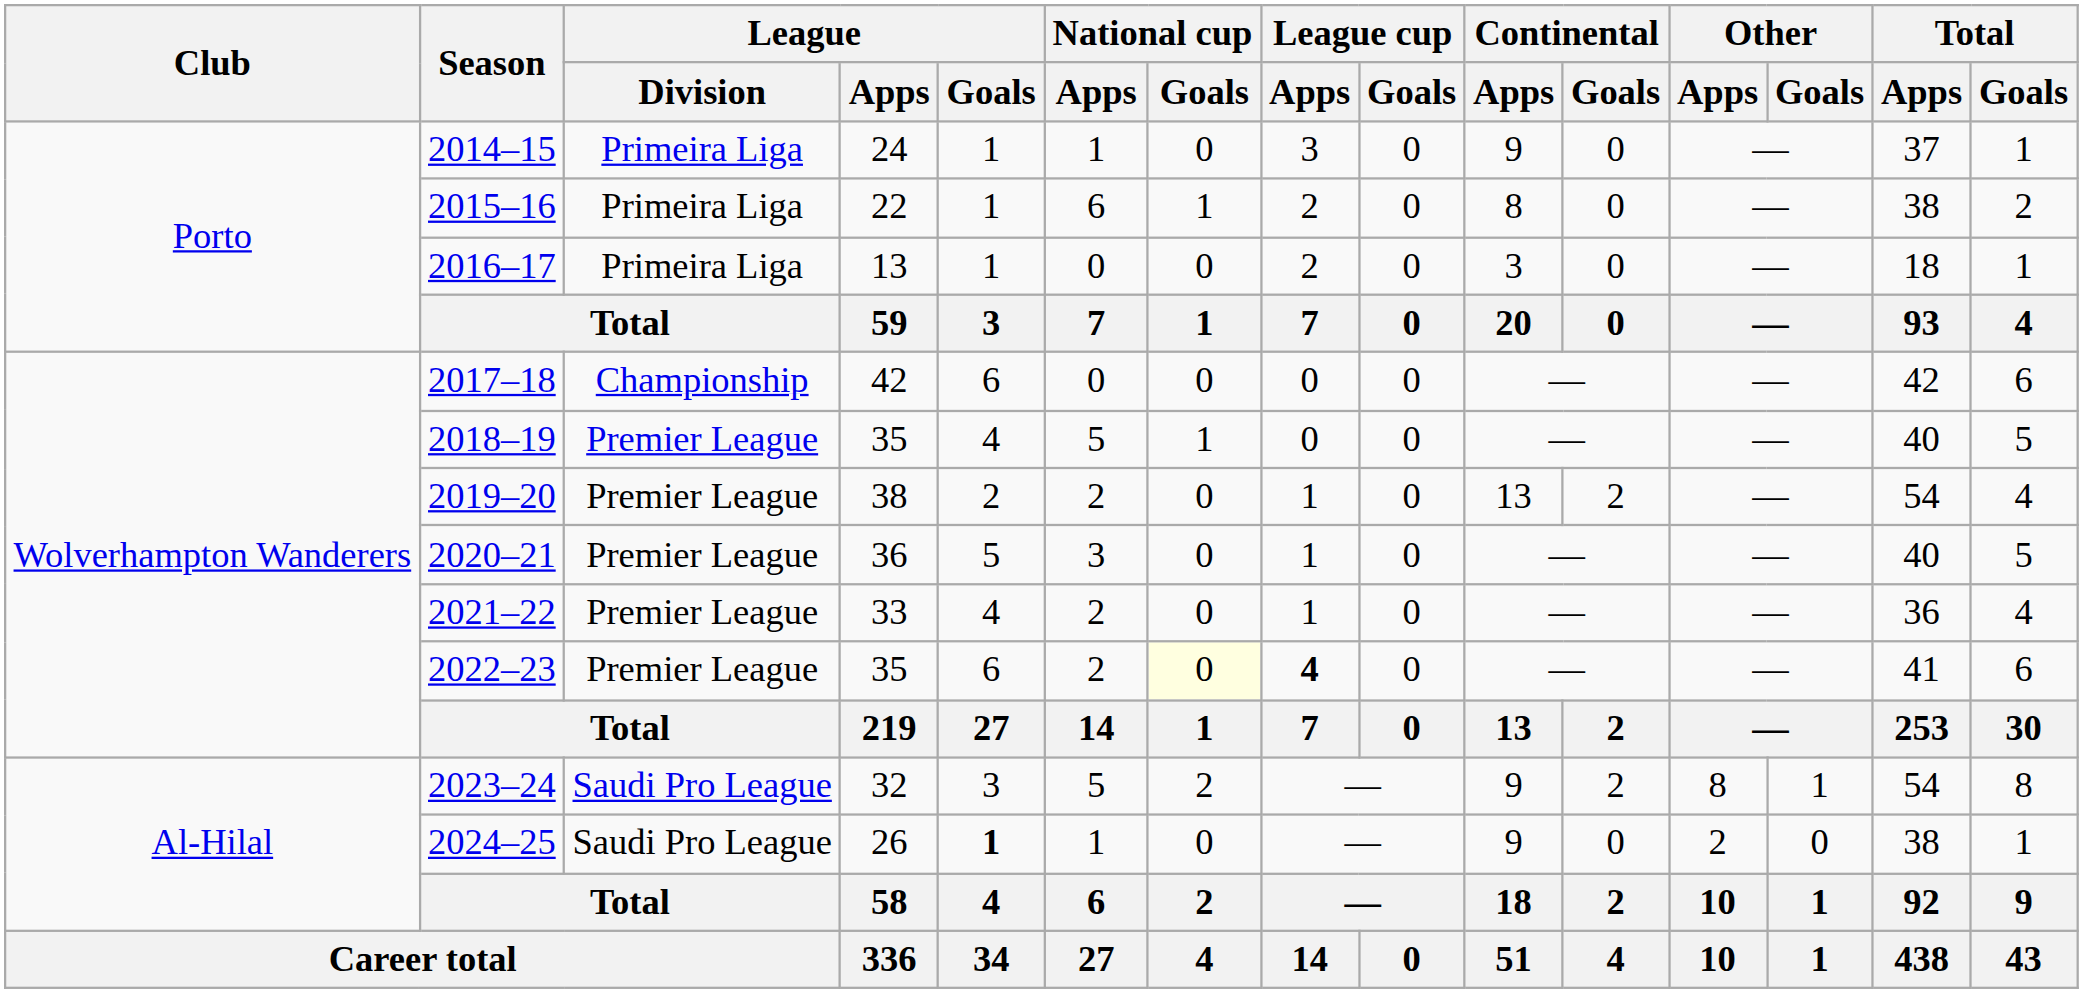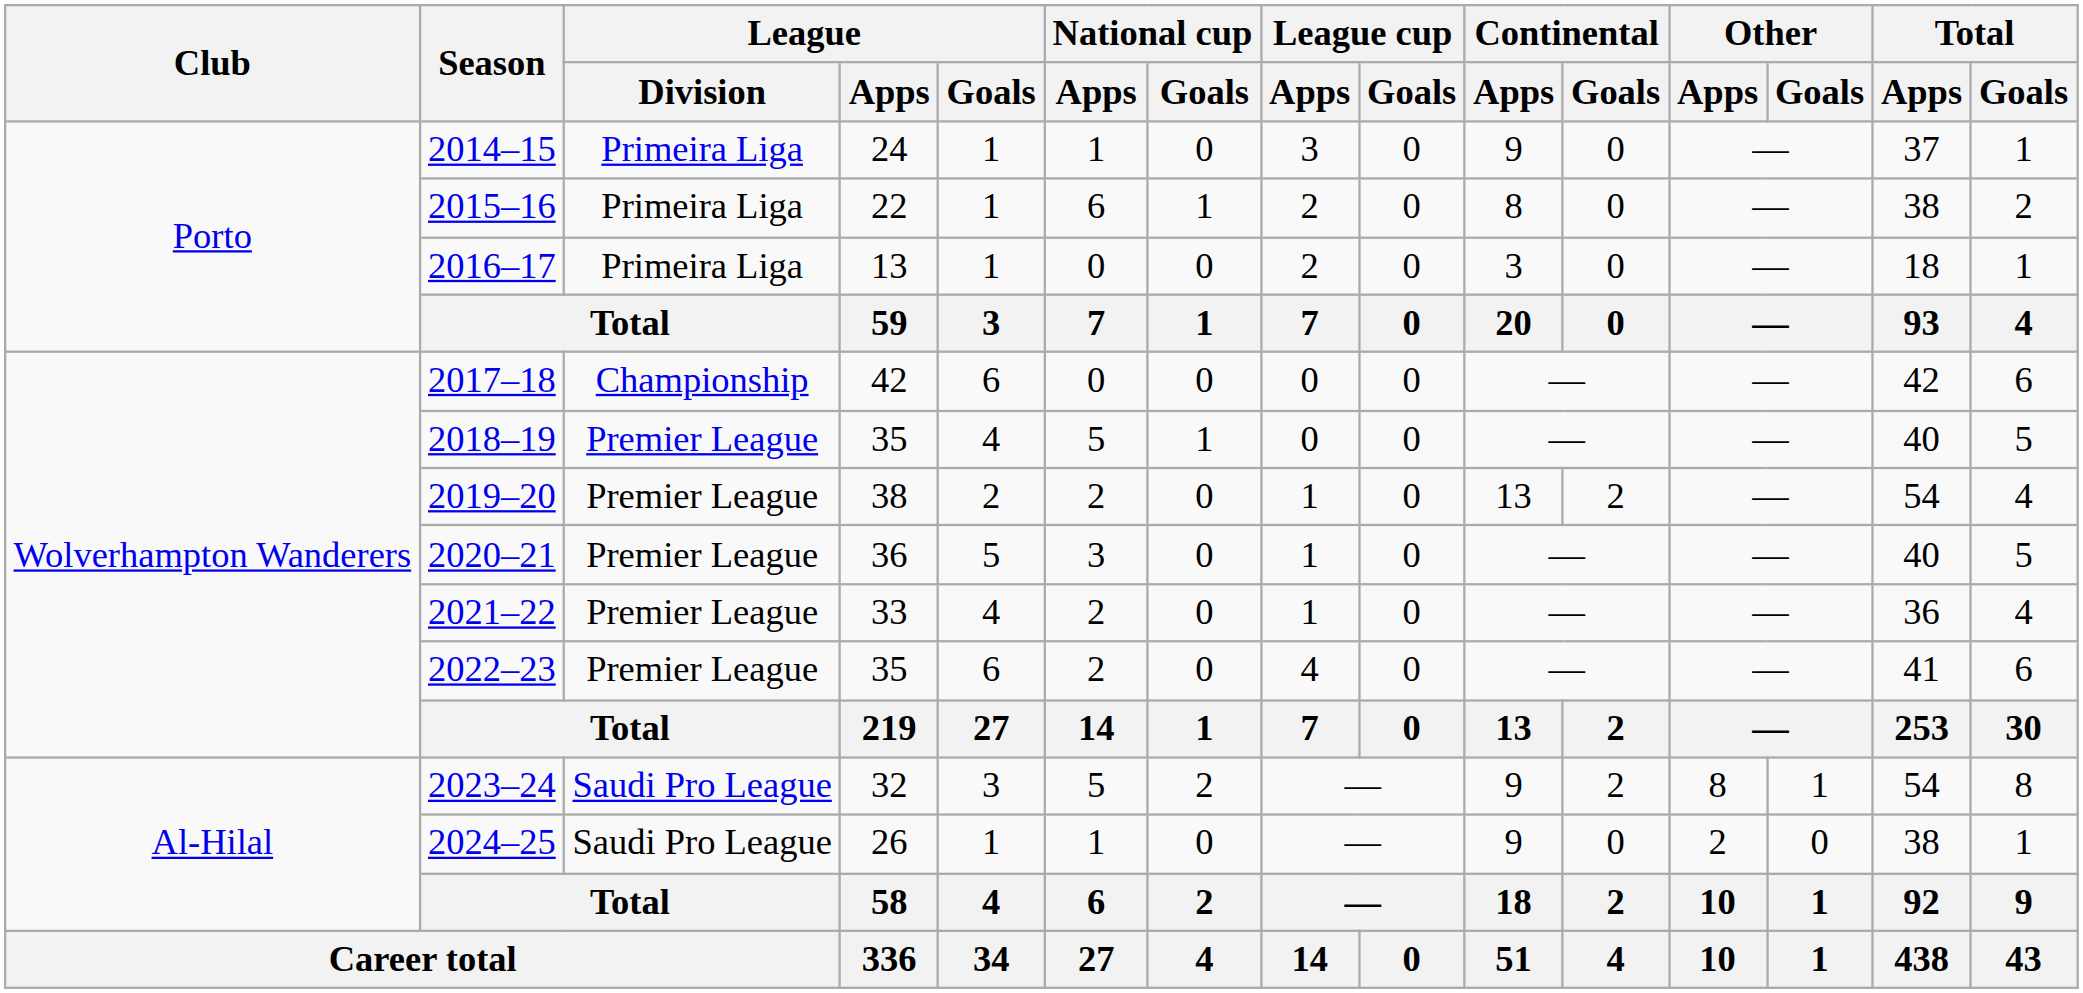2022–23 | National cup / Goals: lightyellow background -> no background
2022–23 | League cup / Apps: bold -> normal
2024–25 | League / Goals: bold -> normal
